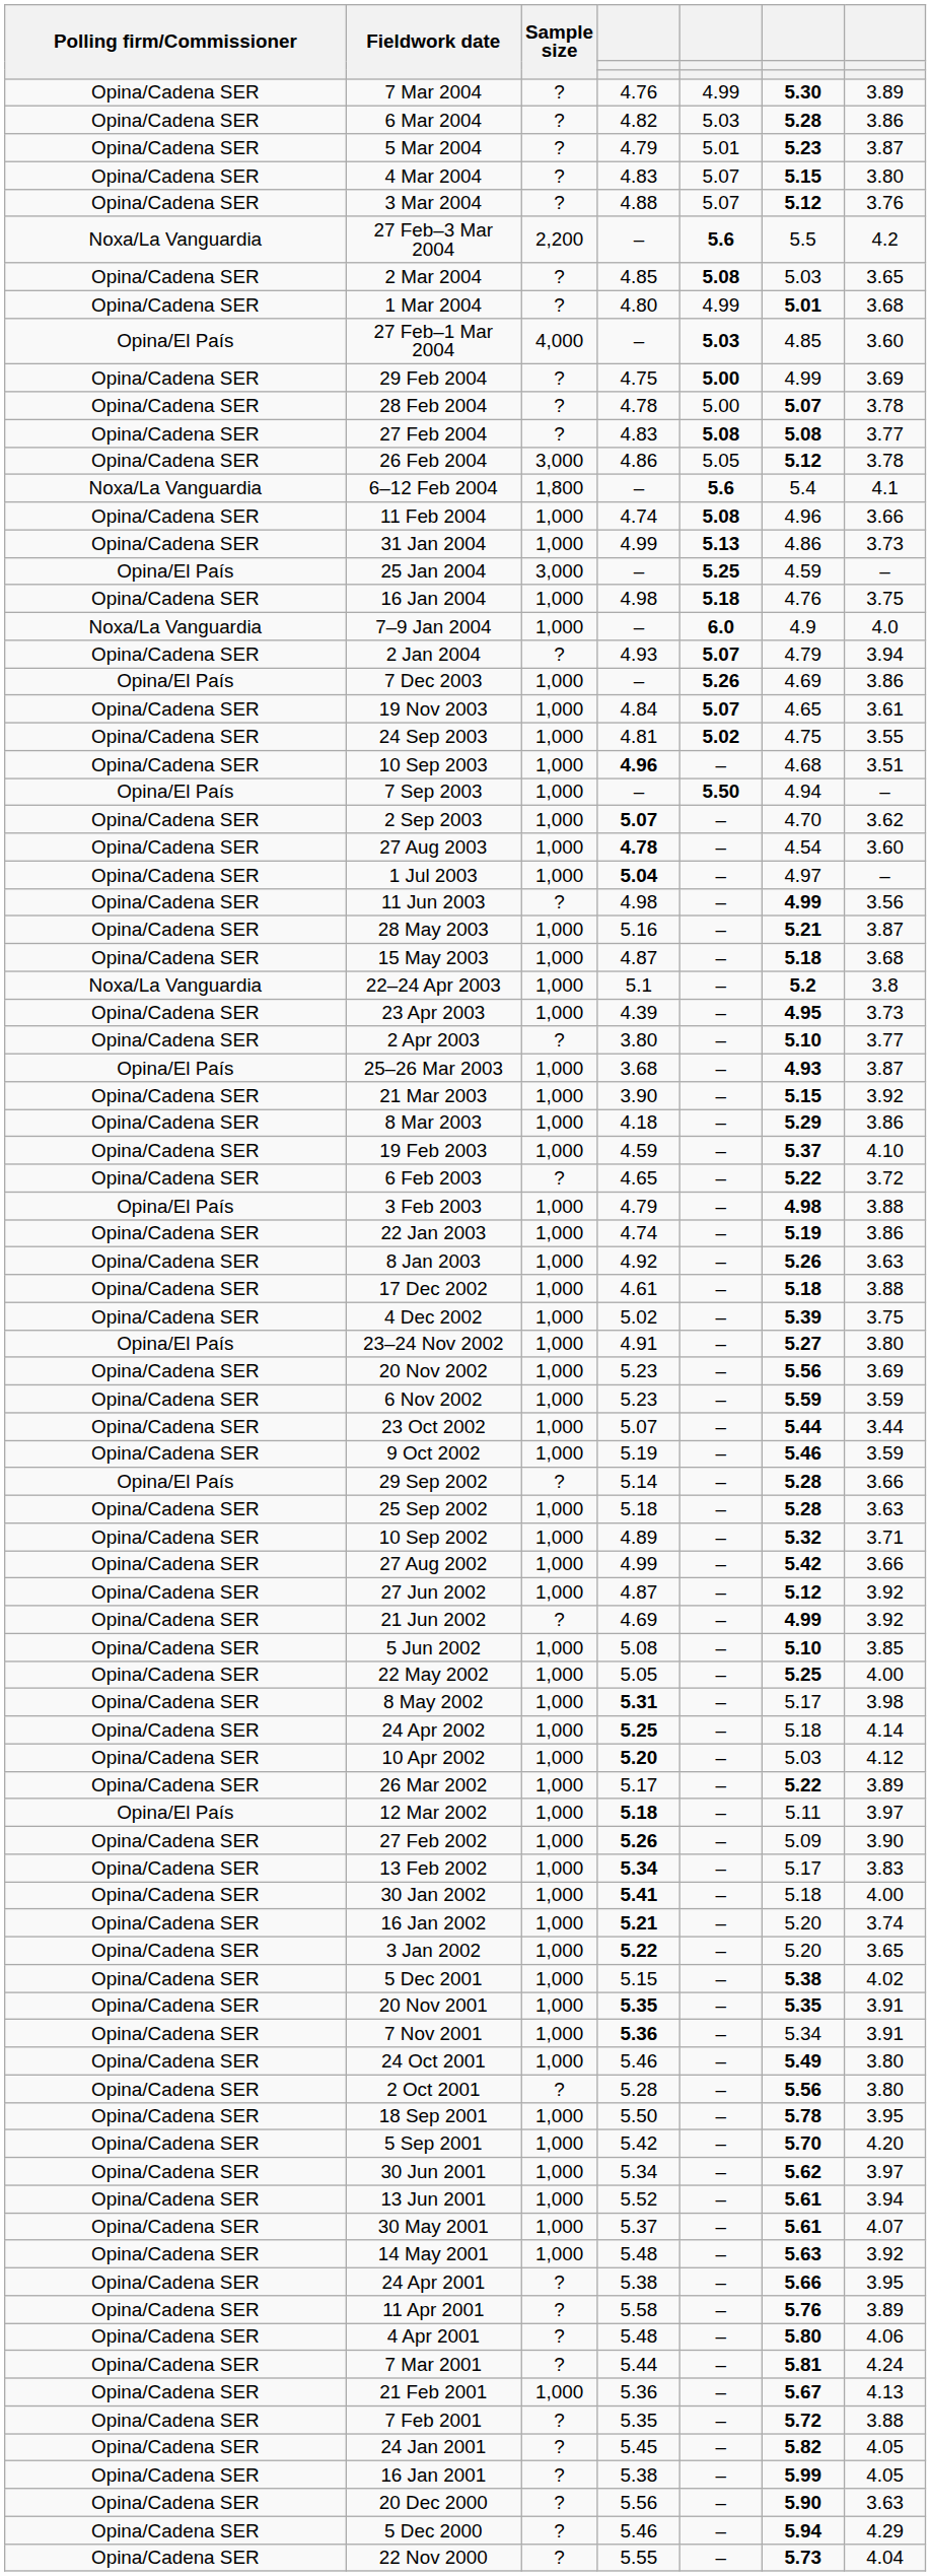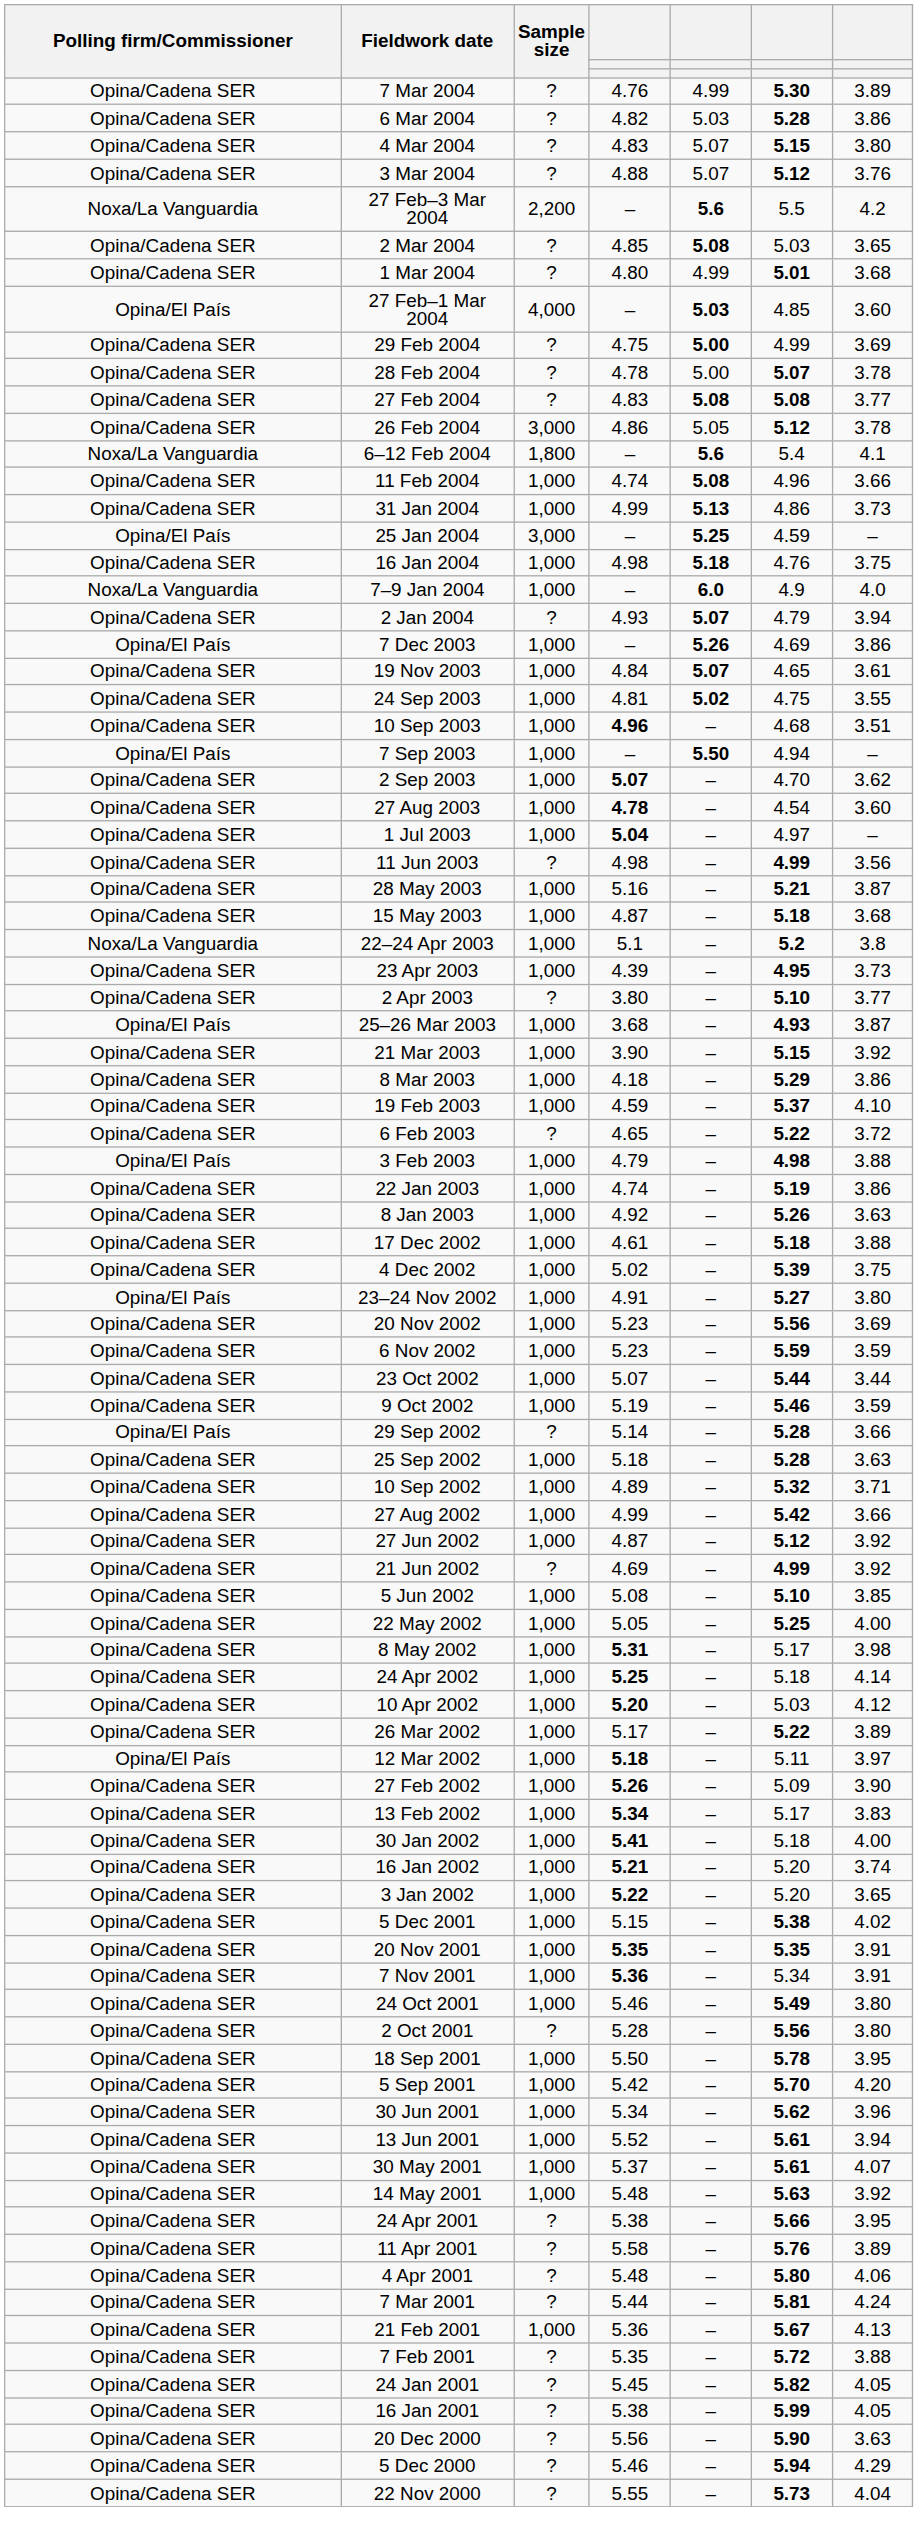- row: Opina/Cadena SER | 5 Mar 2004 | ? | 4.79 | 5.01 | 5.23 | 3.87
30 Jun 2001 | column 7: 3.97 -> 3.96
